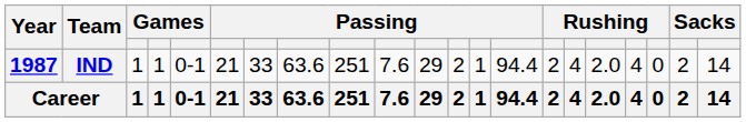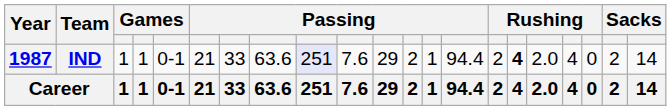IND | column 9: no background -> lavender background
IND | column 16: normal -> bold
